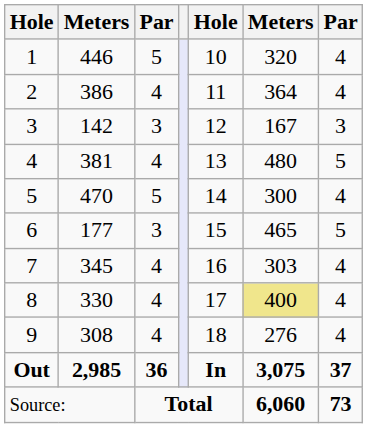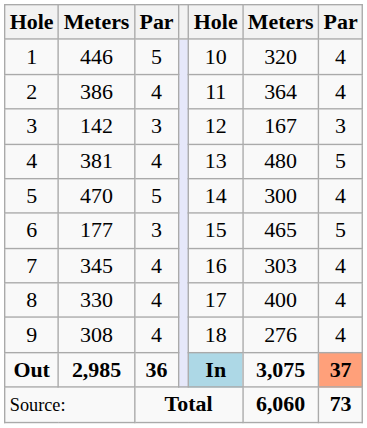8 | column 6: khaki background -> no background
Out | column 5: no background -> lightblue background
Out | column 7: no background -> lightsalmon background
